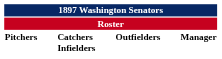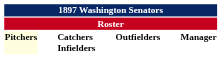Pitchers | column 1: no background -> lightyellow background
